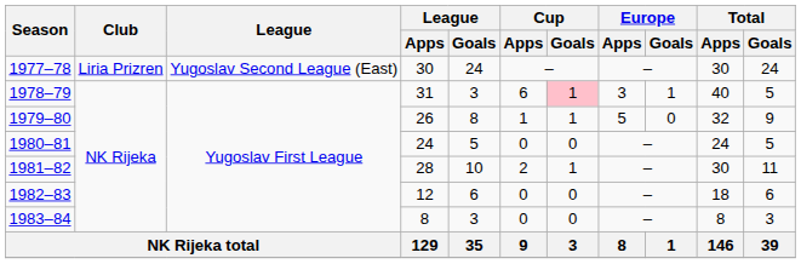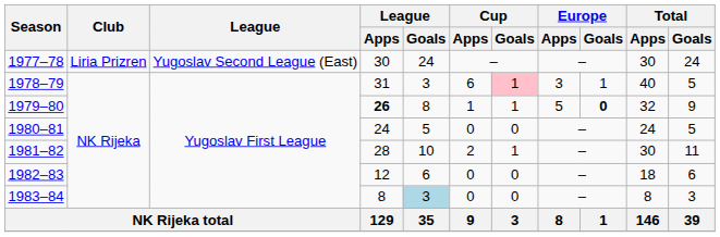1979–80 | League / Apps: normal -> bold
1979–80 | Europe / Goals: normal -> bold
1983–84 | League / Goals: no background -> lightblue background
